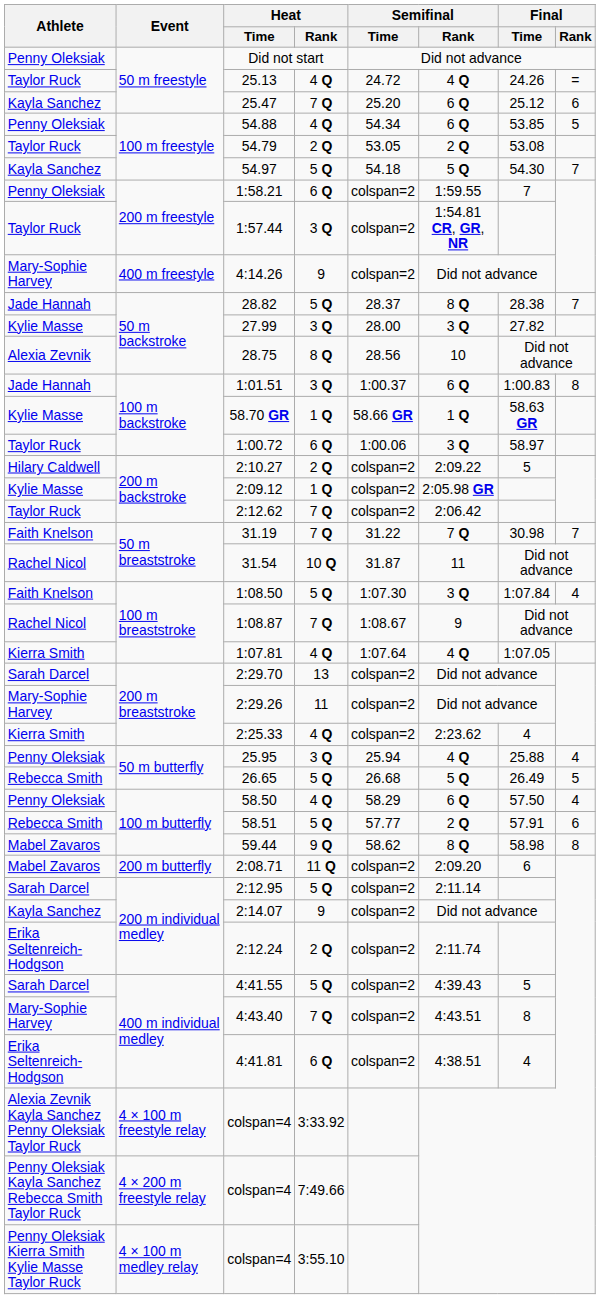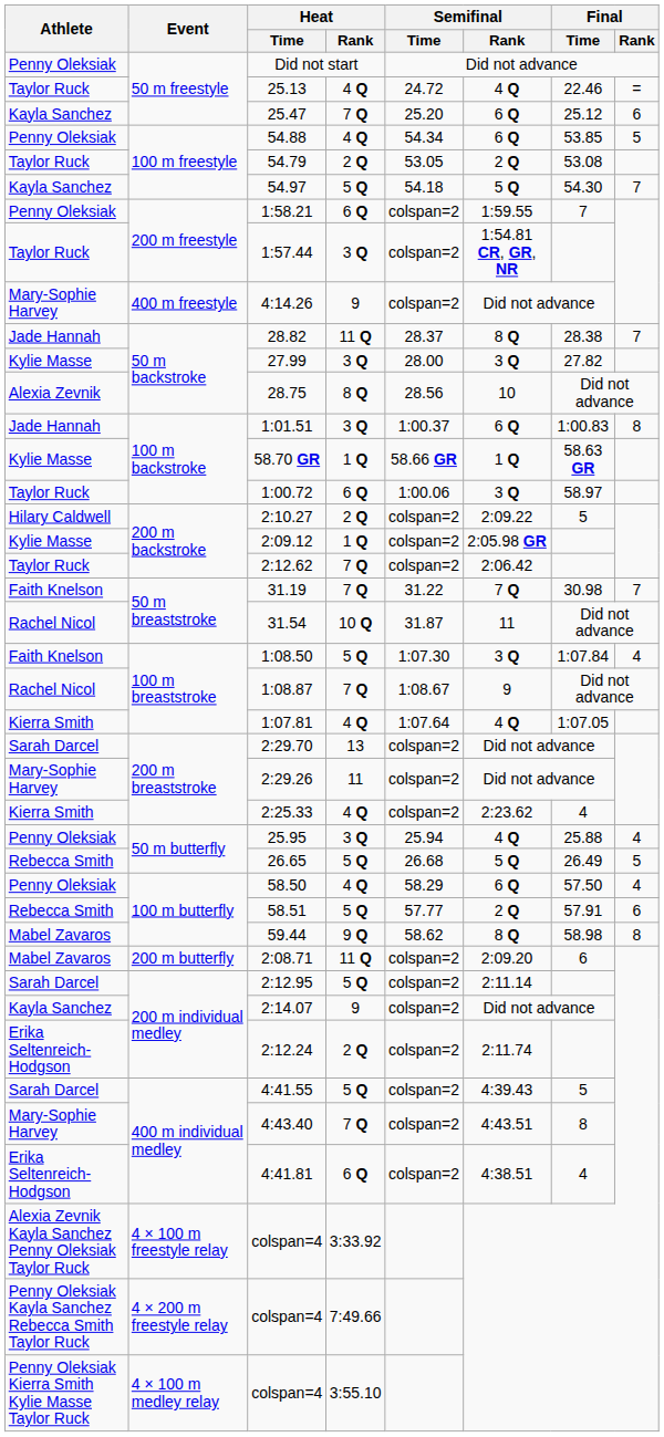25.13 | Final / Time: 24.26 -> 22.46
28.82 | Heat / Rank: 5 Q -> 11 Q
